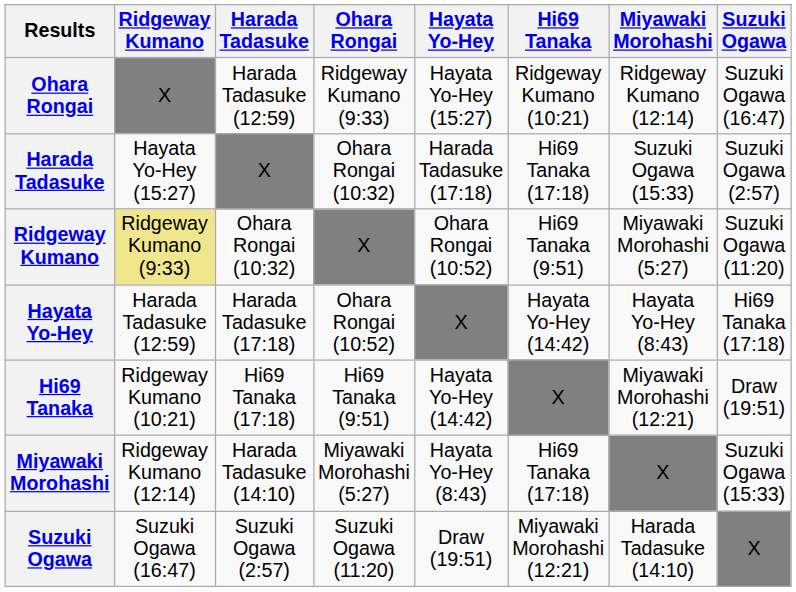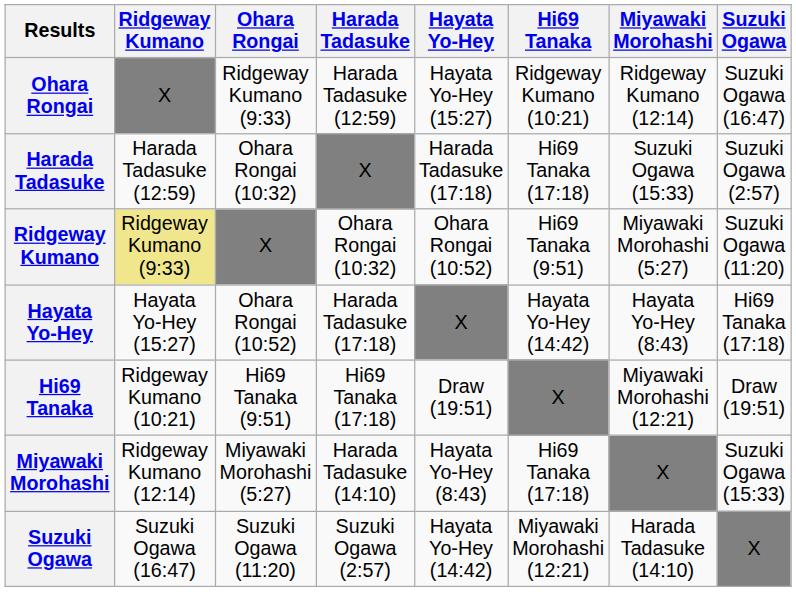columns swapped: Harada Tadasuke <-> Ohara Rongai
row 3 | Ridgeway Kumano: Hayata Yo-Hey (15:27) -> Harada Tadasuke (12:59)
row 5 | Ridgeway Kumano: Harada Tadasuke (12:59) -> Hayata Yo-Hey (15:27)
row 6 | Hayata Yo-Hey: Hayata Yo-Hey (14:42) -> Draw (19:51)
row 8 | Hayata Yo-Hey: Draw (19:51) -> Hayata Yo-Hey (14:42)
